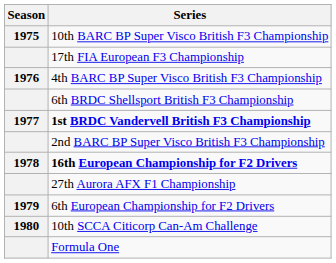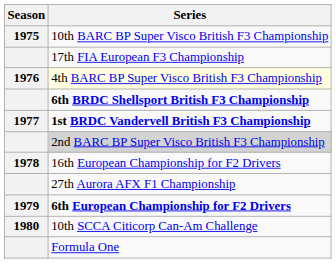4th BARC BP Super Visco British F3 Championship | Series: no background -> lightyellow background
6th BRDC Shellsport British F3 Championship | Series: normal -> bold
2nd BARC BP Super Visco British F3 Championship | Series: no background -> lightgrey background
16th European Championship for F2 Drivers | Series: bold -> normal
6th European Championship for F2 Drivers | Series: normal -> bold
